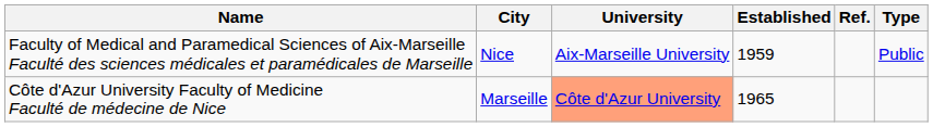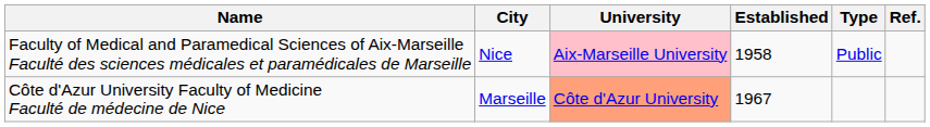columns swapped: Type <-> Ref.
row 2 | University: no background -> pink background
row 2 | Established: 1959 -> 1958
row 3 | Established: 1965 -> 1967
